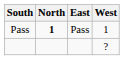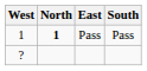columns swapped: West <-> South
